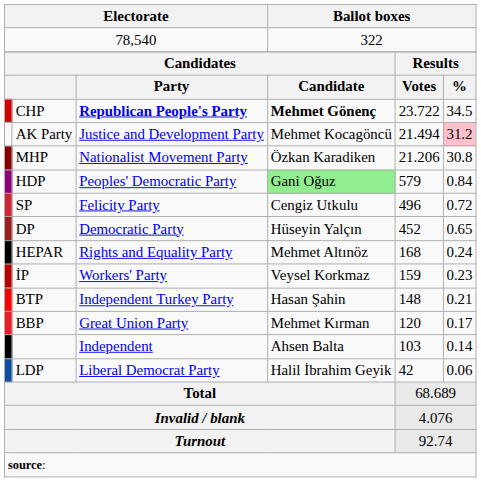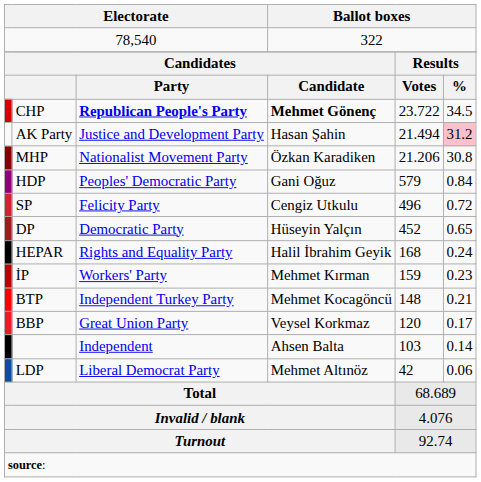AK Party | column 4: Mehmet Kocagöncü -> Hasan Şahin
HDP | column 4: lightgreen background -> no background
HEPAR | column 4: Mehmet Altınöz -> Halil İbrahim Geyik
İP | column 4: Veysel Korkmaz -> Mehmet Kırman
BTP | column 4: Hasan Şahin -> Mehmet Kocagöncü
BBP | column 4: Mehmet Kırman -> Veysel Korkmaz
LDP | column 4: Halil İbrahim Geyik -> Mehmet Altınöz
